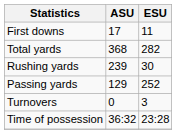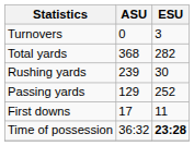rows swapped: First downs <-> Turnovers
Time of possession | ESU: normal -> bold
